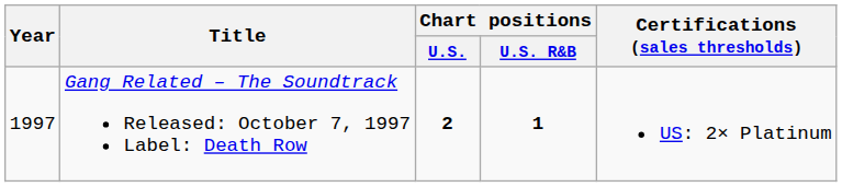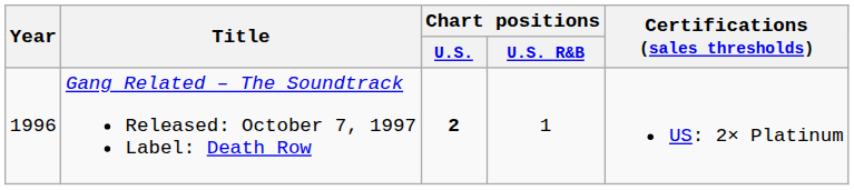row 3 | Year: 1997 -> 1996
row 3 | Chart positions / U.S. R&B: bold -> normal
